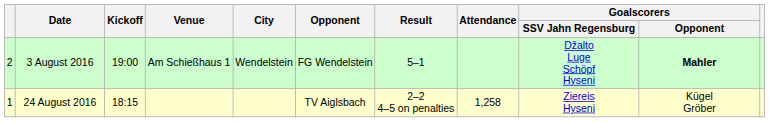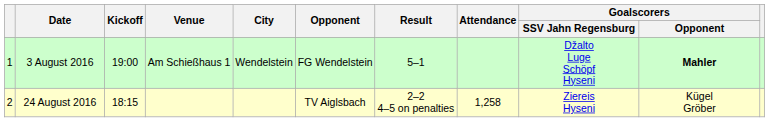3 August 2016 | column 1: 2 -> 1
24 August 2016 | column 1: 1 -> 2
